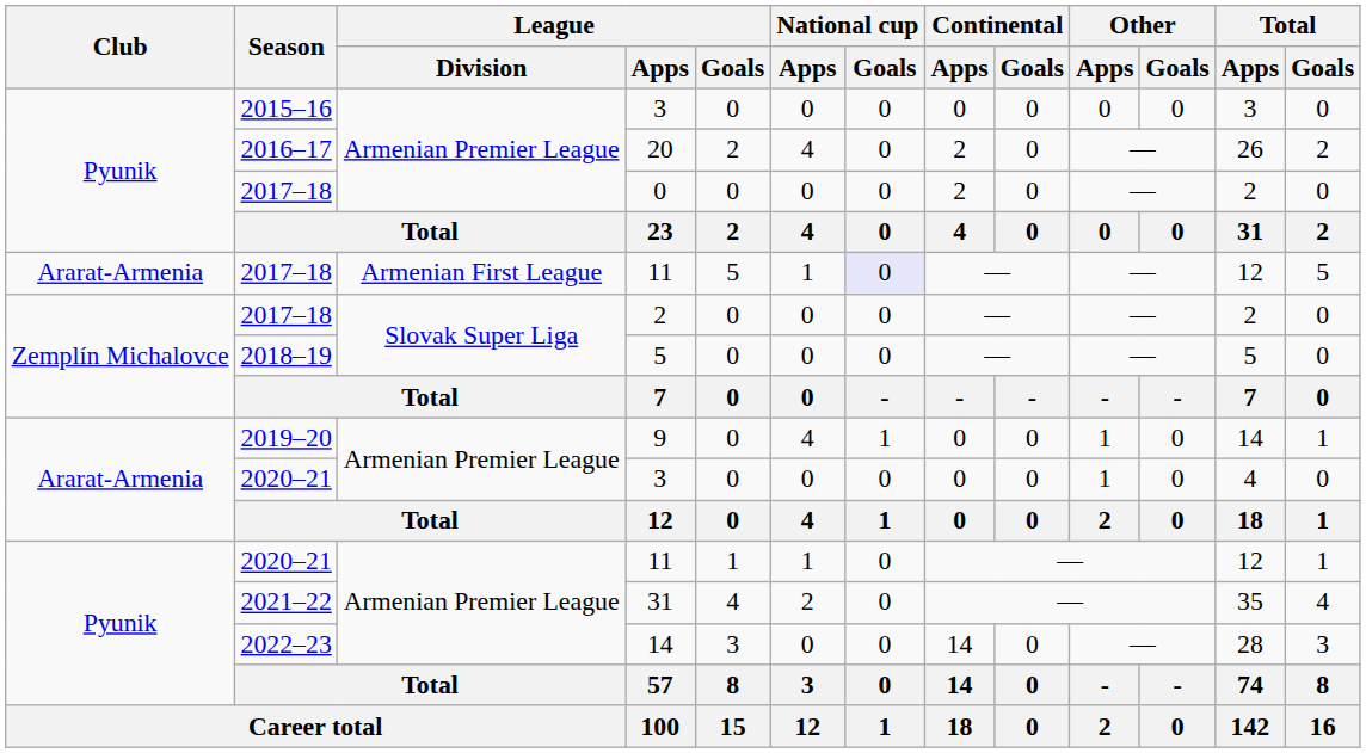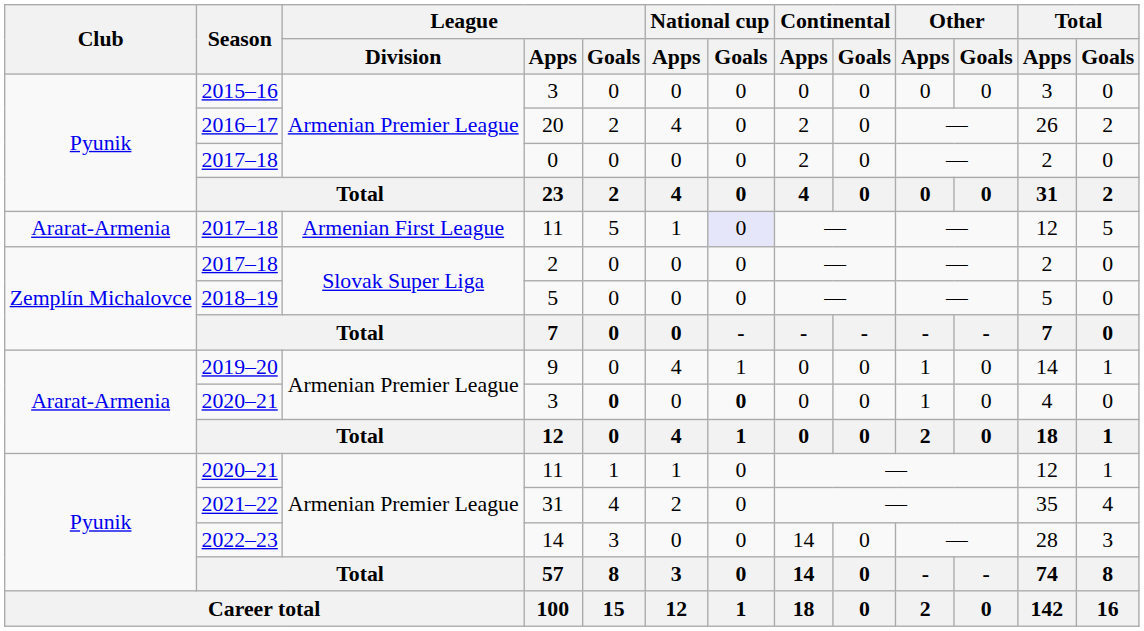2020–21 / 3 | League / Goals: normal -> bold
2020–21 / 3 | National cup / Goals: normal -> bold
